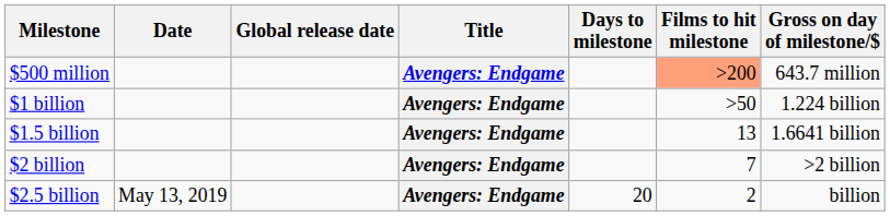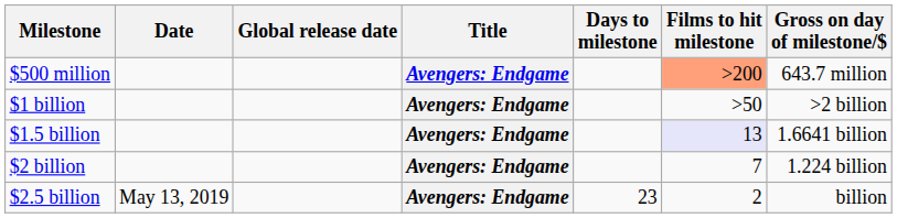$1 billion | Gross on day of milestone/$: 1.224 billion -> >2 billion
$1.5 billion | Films to hit milestone: no background -> lavender background
$2 billion | Gross on day of milestone/$: >2 billion -> 1.224 billion
$2.5 billion | Days to milestone: 20 -> 23
